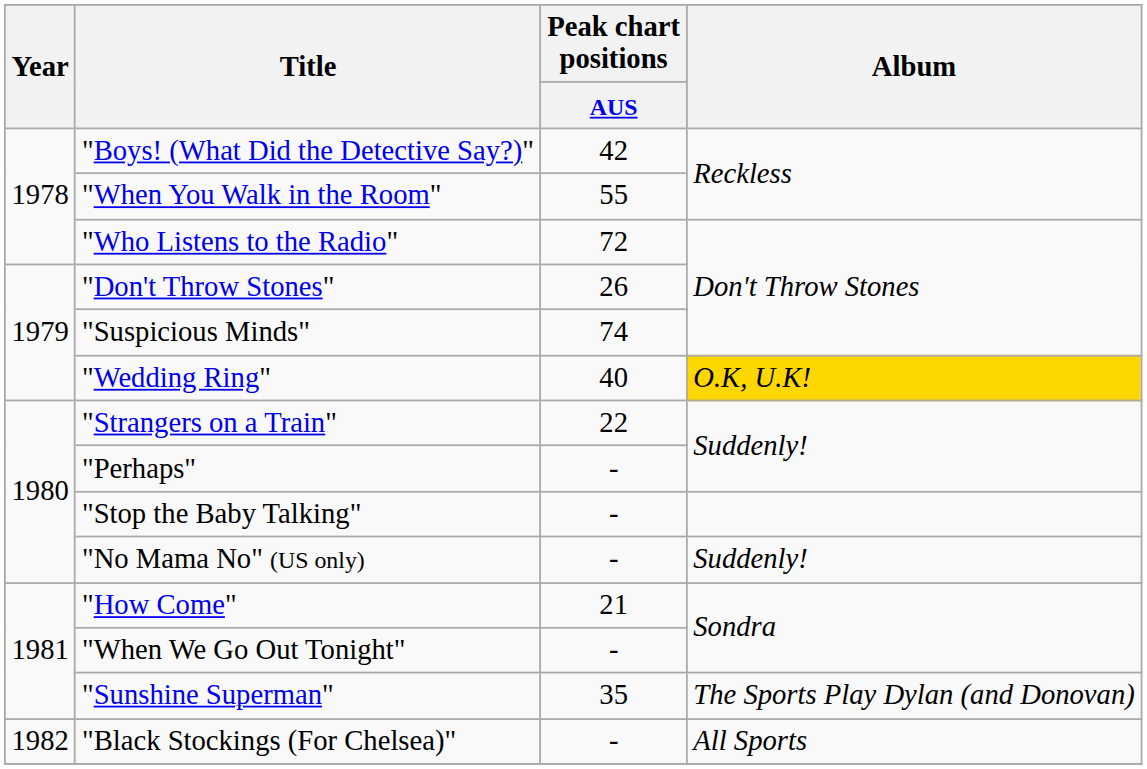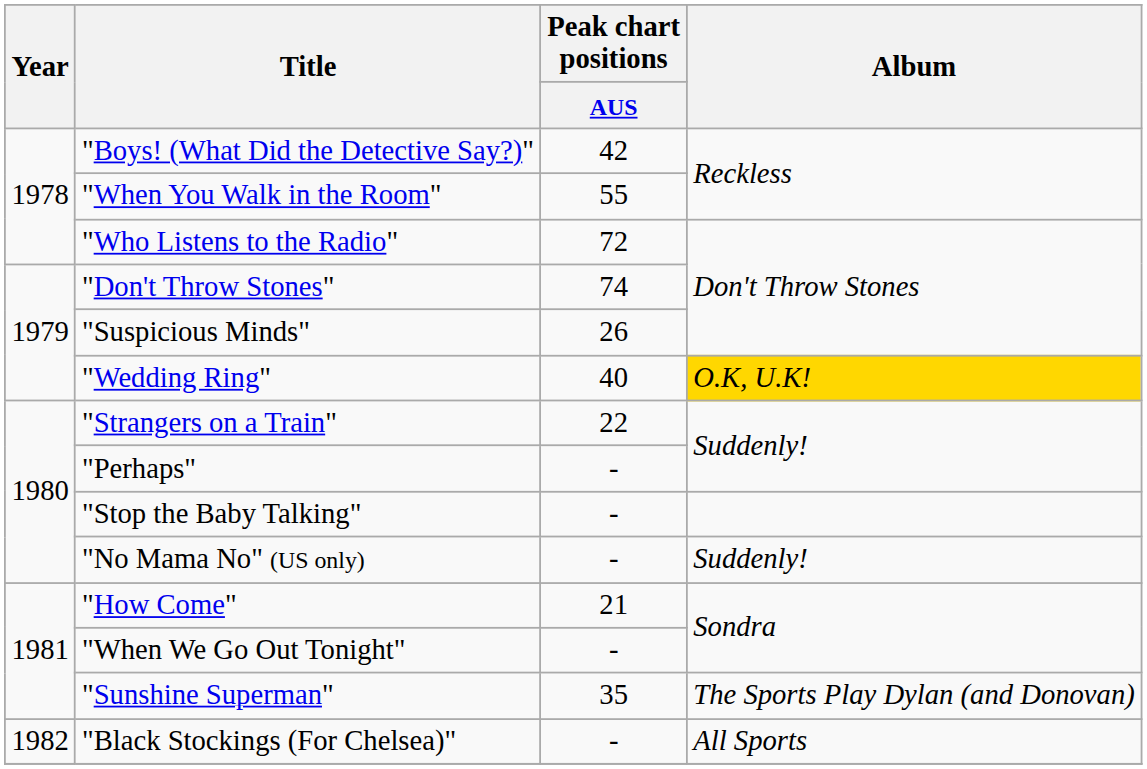"Don't Throw Stones" | Peak chart positions / AUS: 26 -> 74
"Suspicious Minds" | Peak chart positions / AUS: 74 -> 26
